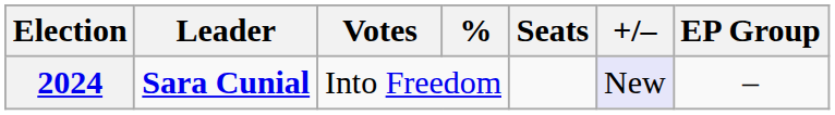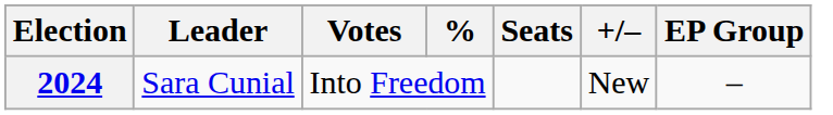2024 | Leader: bold -> normal
2024 | +/–: lavender background -> no background
